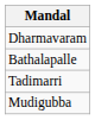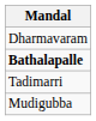row 3 | column 1: normal -> bold
